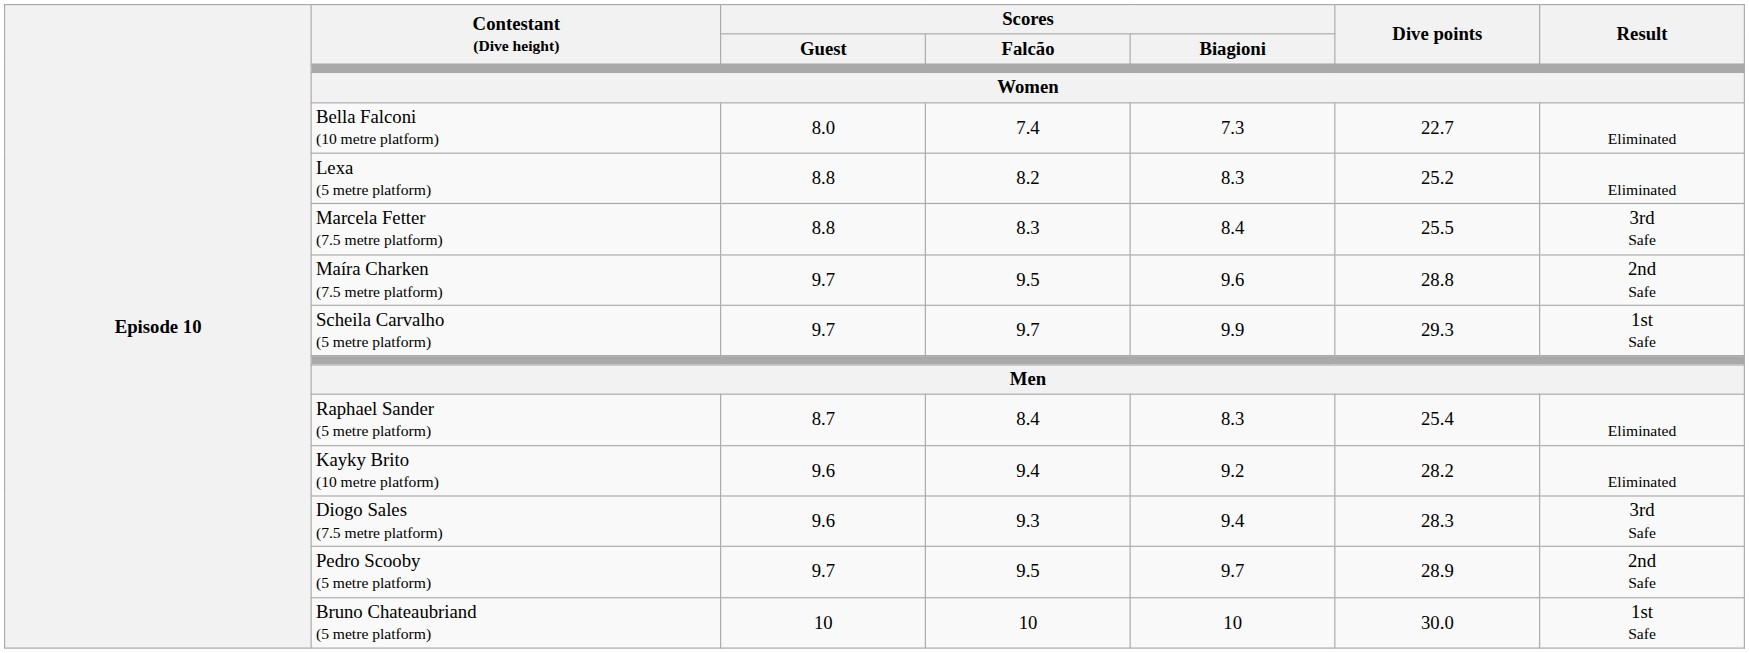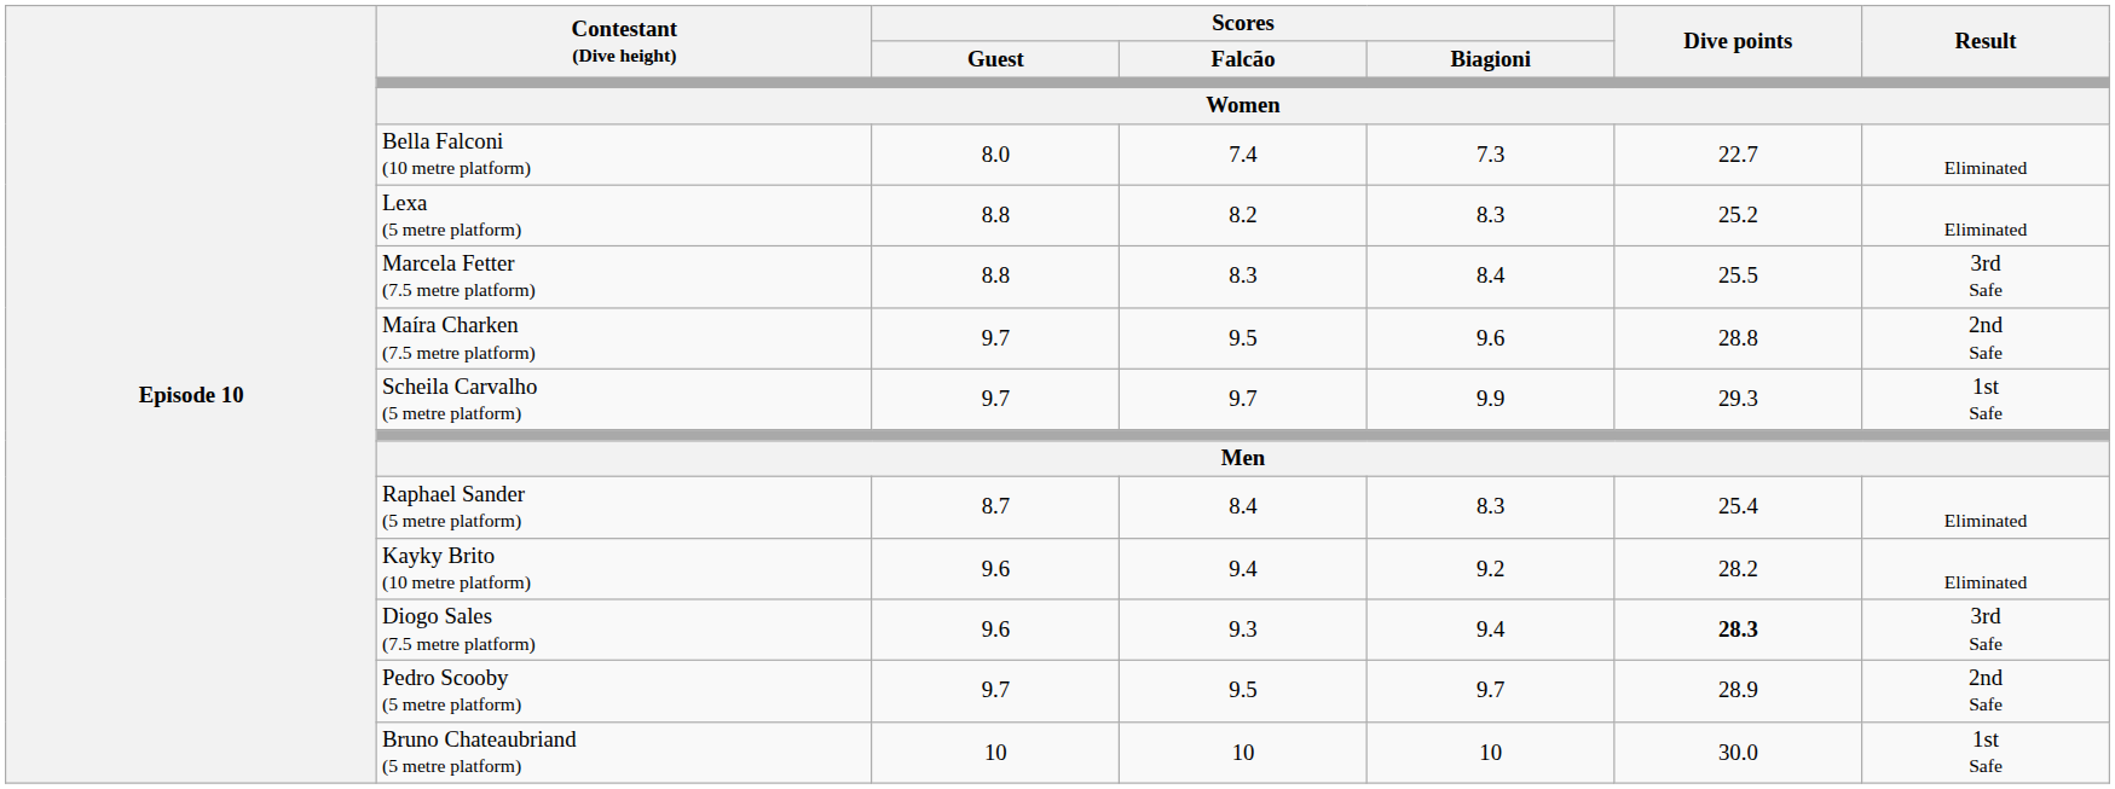Diogo Sales (7.5 metre platform) | Dive points: normal -> bold
